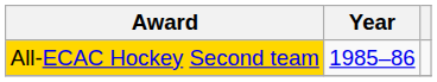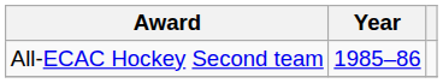row 2 | Award: gold background -> no background
